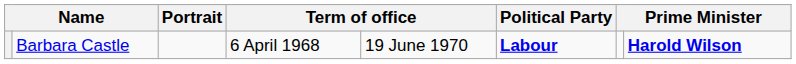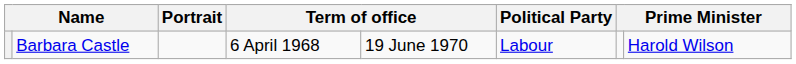Barbara Castle | Political Party: bold -> normal
Barbara Castle | column 8: bold -> normal
